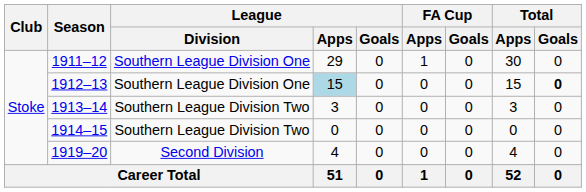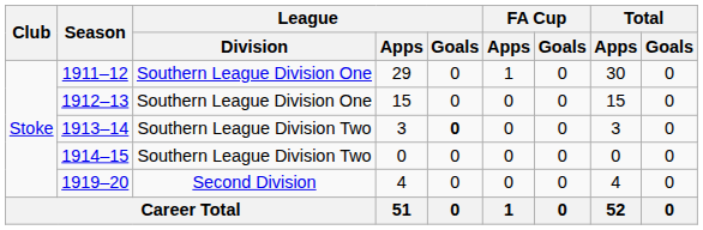1912–13 | League / Apps: lightblue background -> no background
1912–13 | Total / Goals: bold -> normal
1913–14 | League / Goals: normal -> bold
